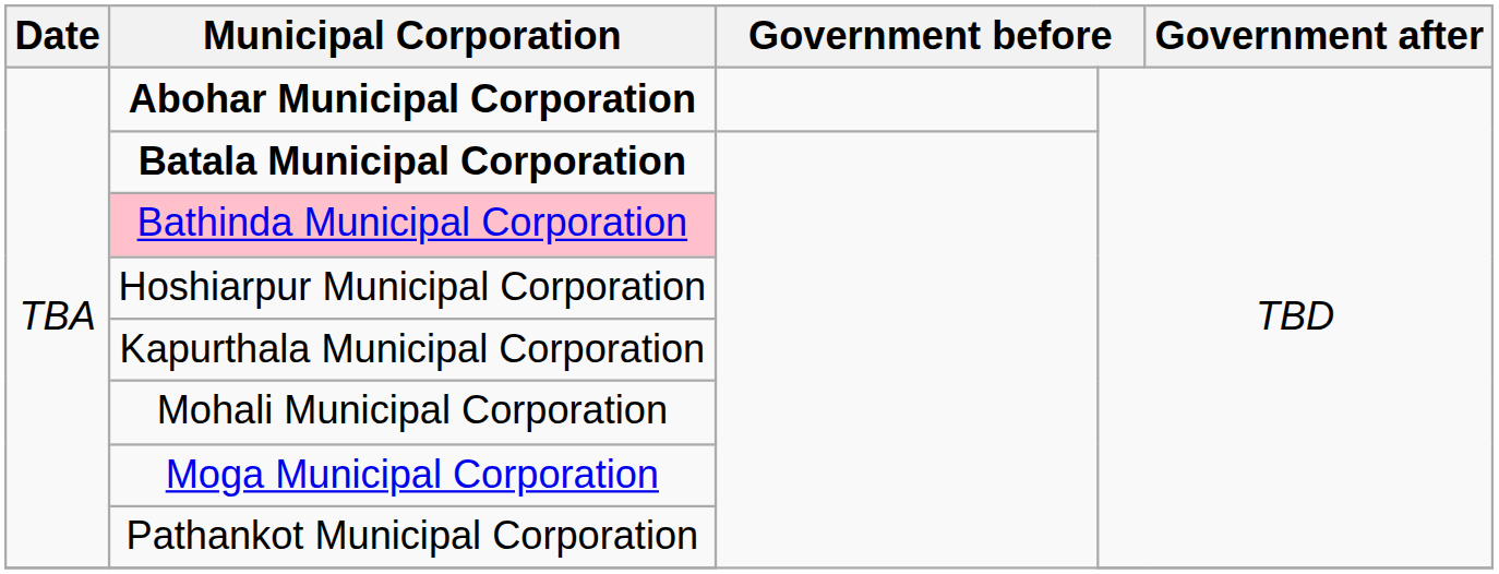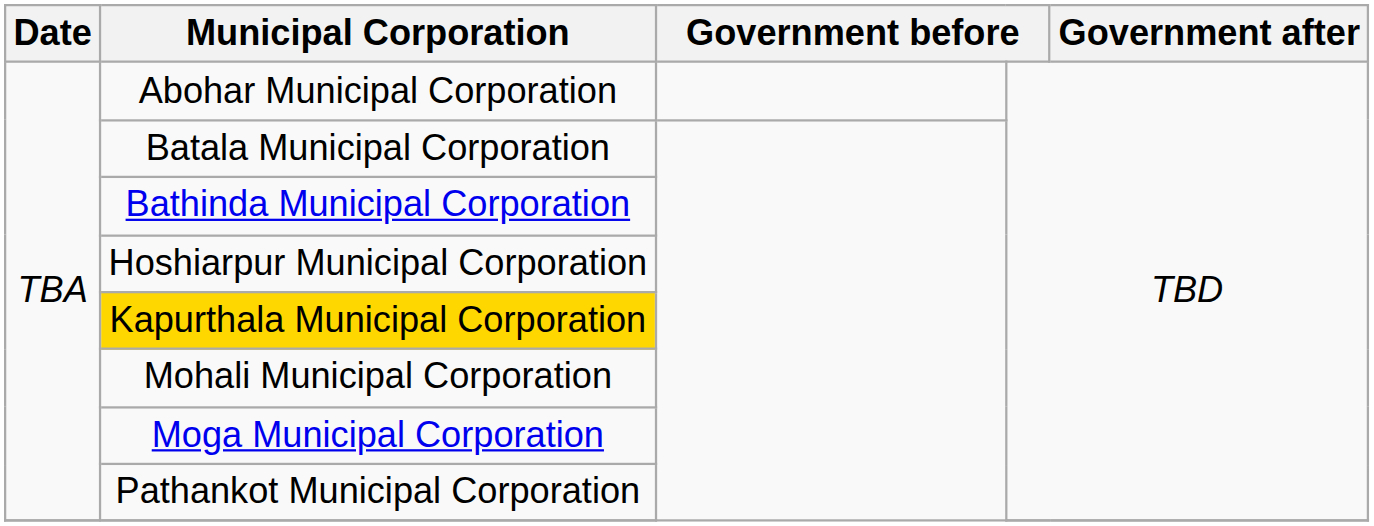Abohar Municipal Corporation | Municipal Corporation: bold -> normal
Batala Municipal Corporation | Municipal Corporation: bold -> normal
Bathinda Municipal Corporation | Municipal Corporation: pink background -> no background
Kapurthala Municipal Corporation | Municipal Corporation: no background -> gold background
